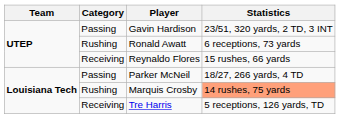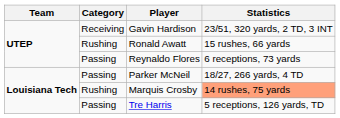Gavin Hardison | Category: Passing -> Receiving
Ronald Awatt | Statistics: 6 receptions, 73 yards -> 15 rushes, 66 yards
Reynaldo Flores | Category: Receiving -> Passing
Reynaldo Flores | Statistics: 15 rushes, 66 yards -> 6 receptions, 73 yards
Tre Harris | Category: Receiving -> Passing
